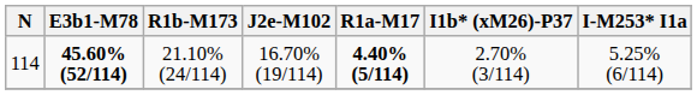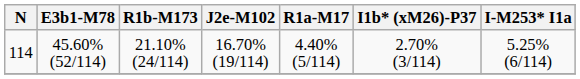114 | E3b1-M78: bold -> normal
114 | R1a-M17: bold -> normal
